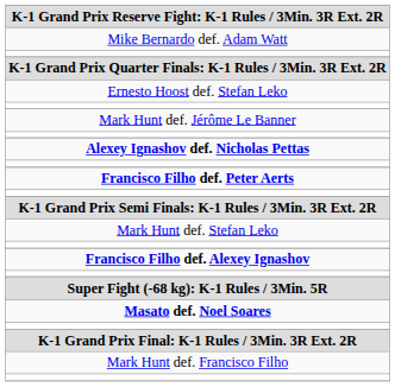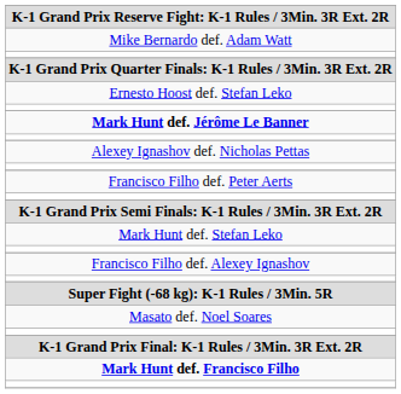Mark Hunt def. Jérôme Le Banner | column 1: normal -> bold
Alexey Ignashov def. Nicholas Pettas | column 1: bold -> normal
Francisco Filho def. Peter Aerts | column 1: bold -> normal
Francisco Filho def. Alexey Ignashov | column 1: bold -> normal
Masato def. Noel Soares | column 1: bold -> normal
Mark Hunt def. Francisco Filho | column 1: normal -> bold
